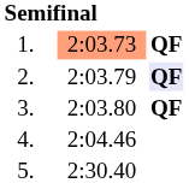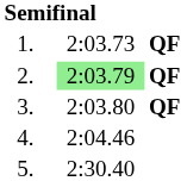1. | column 2: lightsalmon background -> no background
2. | column 2: no background -> lightgreen background
2. | column 3: lavender background -> no background
